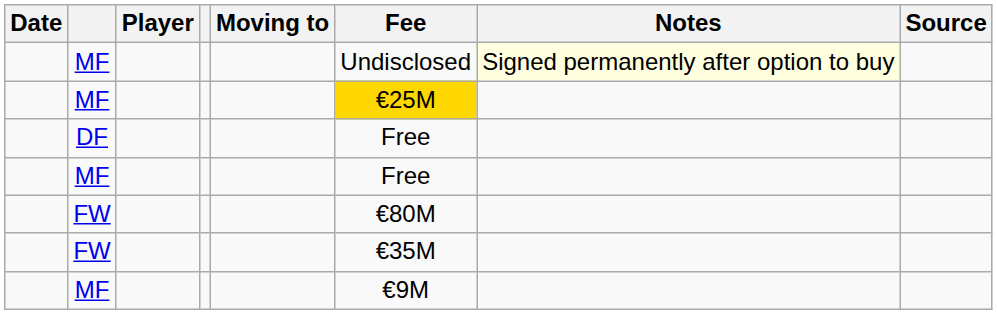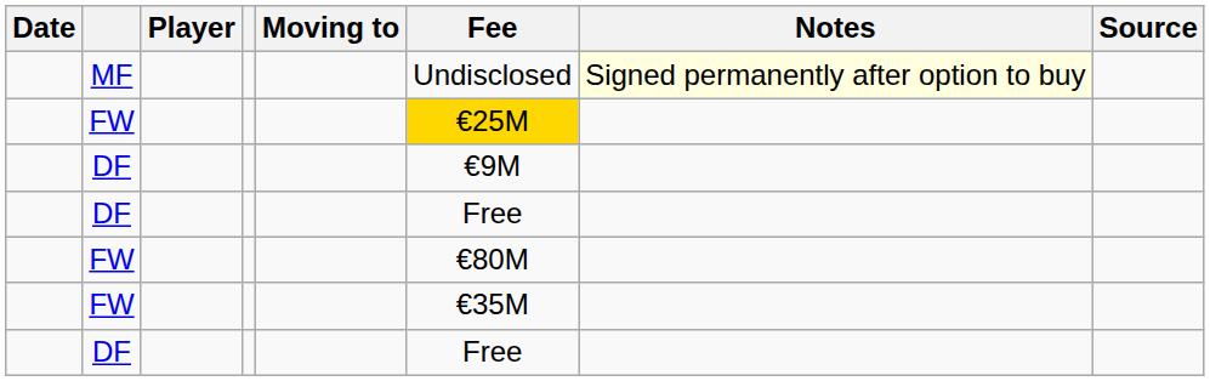row 3 | column 2: MF -> FW
row 4 | Fee: Free -> €9M
row 5 | column 2: MF -> DF
row 8 | column 2: MF -> DF
row 8 | Fee: €9M -> Free
